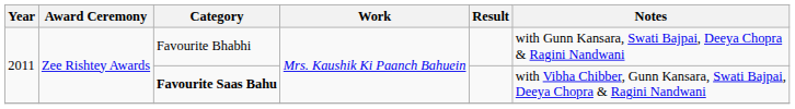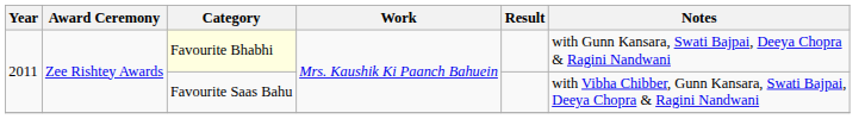Favourite Bhabhi | Category: no background -> lightyellow background
Favourite Saas Bahu | Category: bold -> normal
